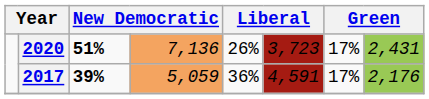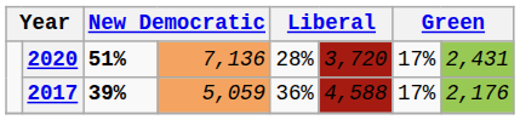2020 | column 5: 26% -> 28%
2020 | column 6: 3,723 -> 3,720
2017 | column 6: 4,591 -> 4,588
